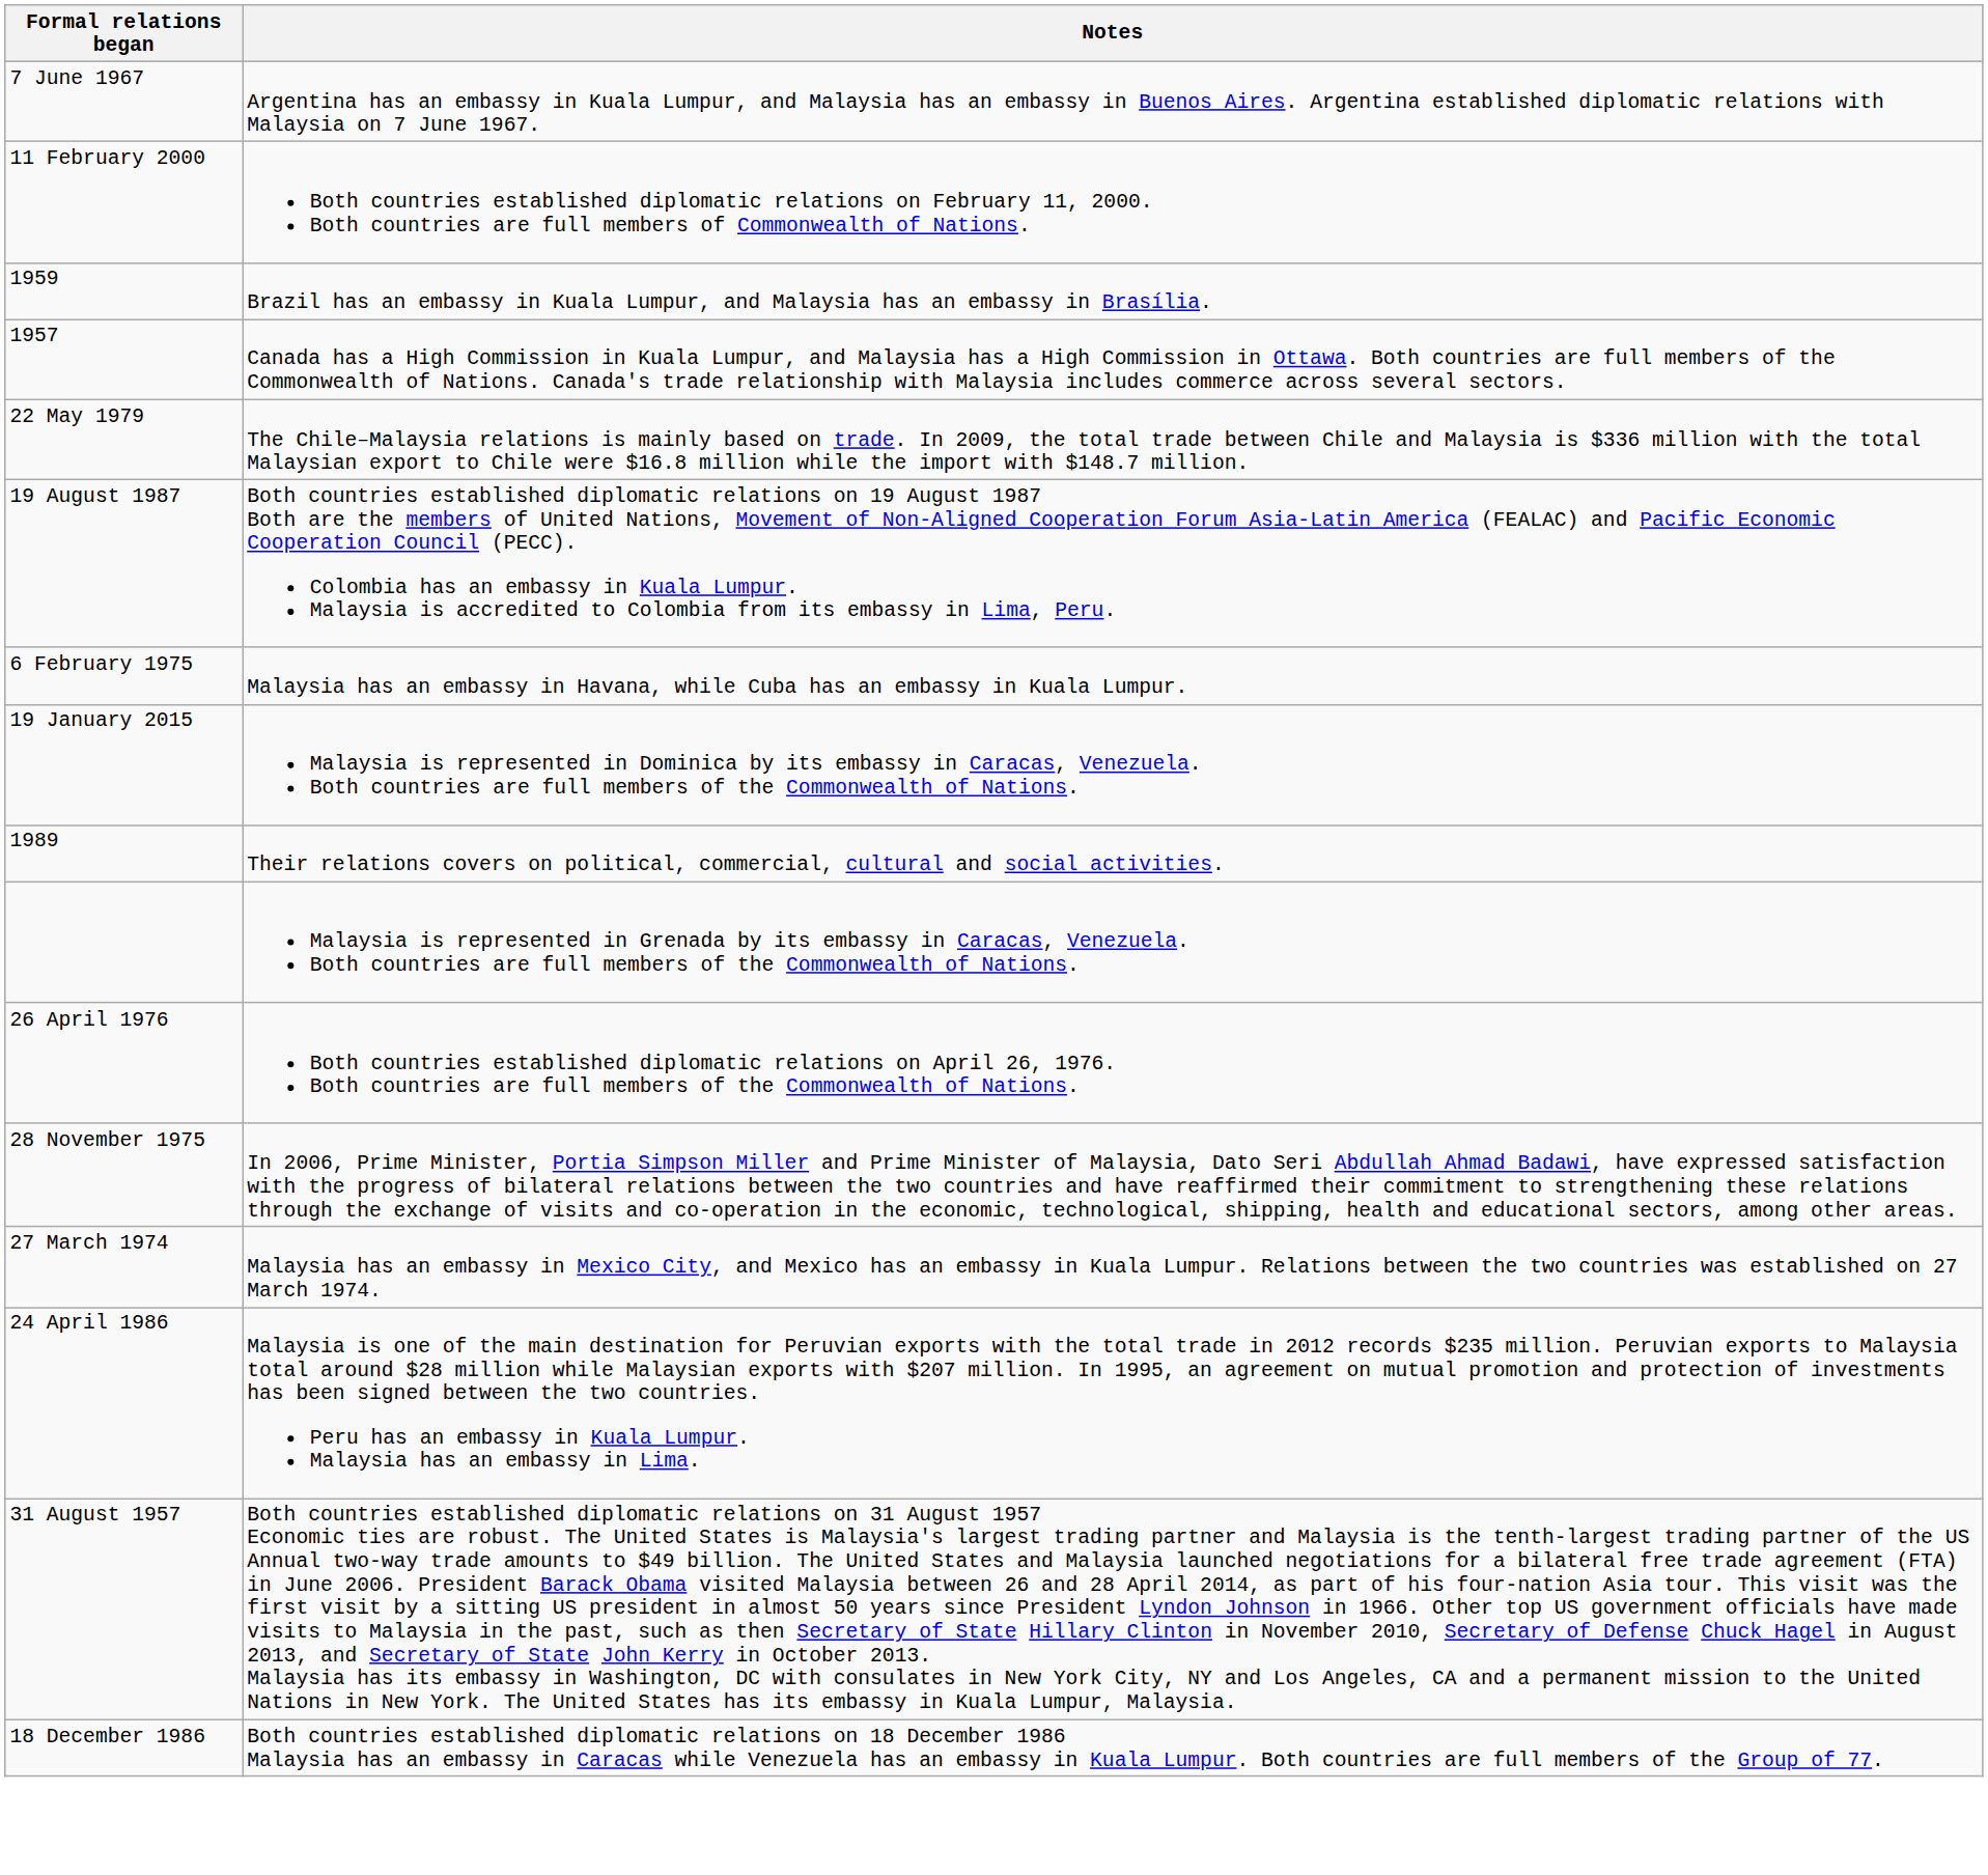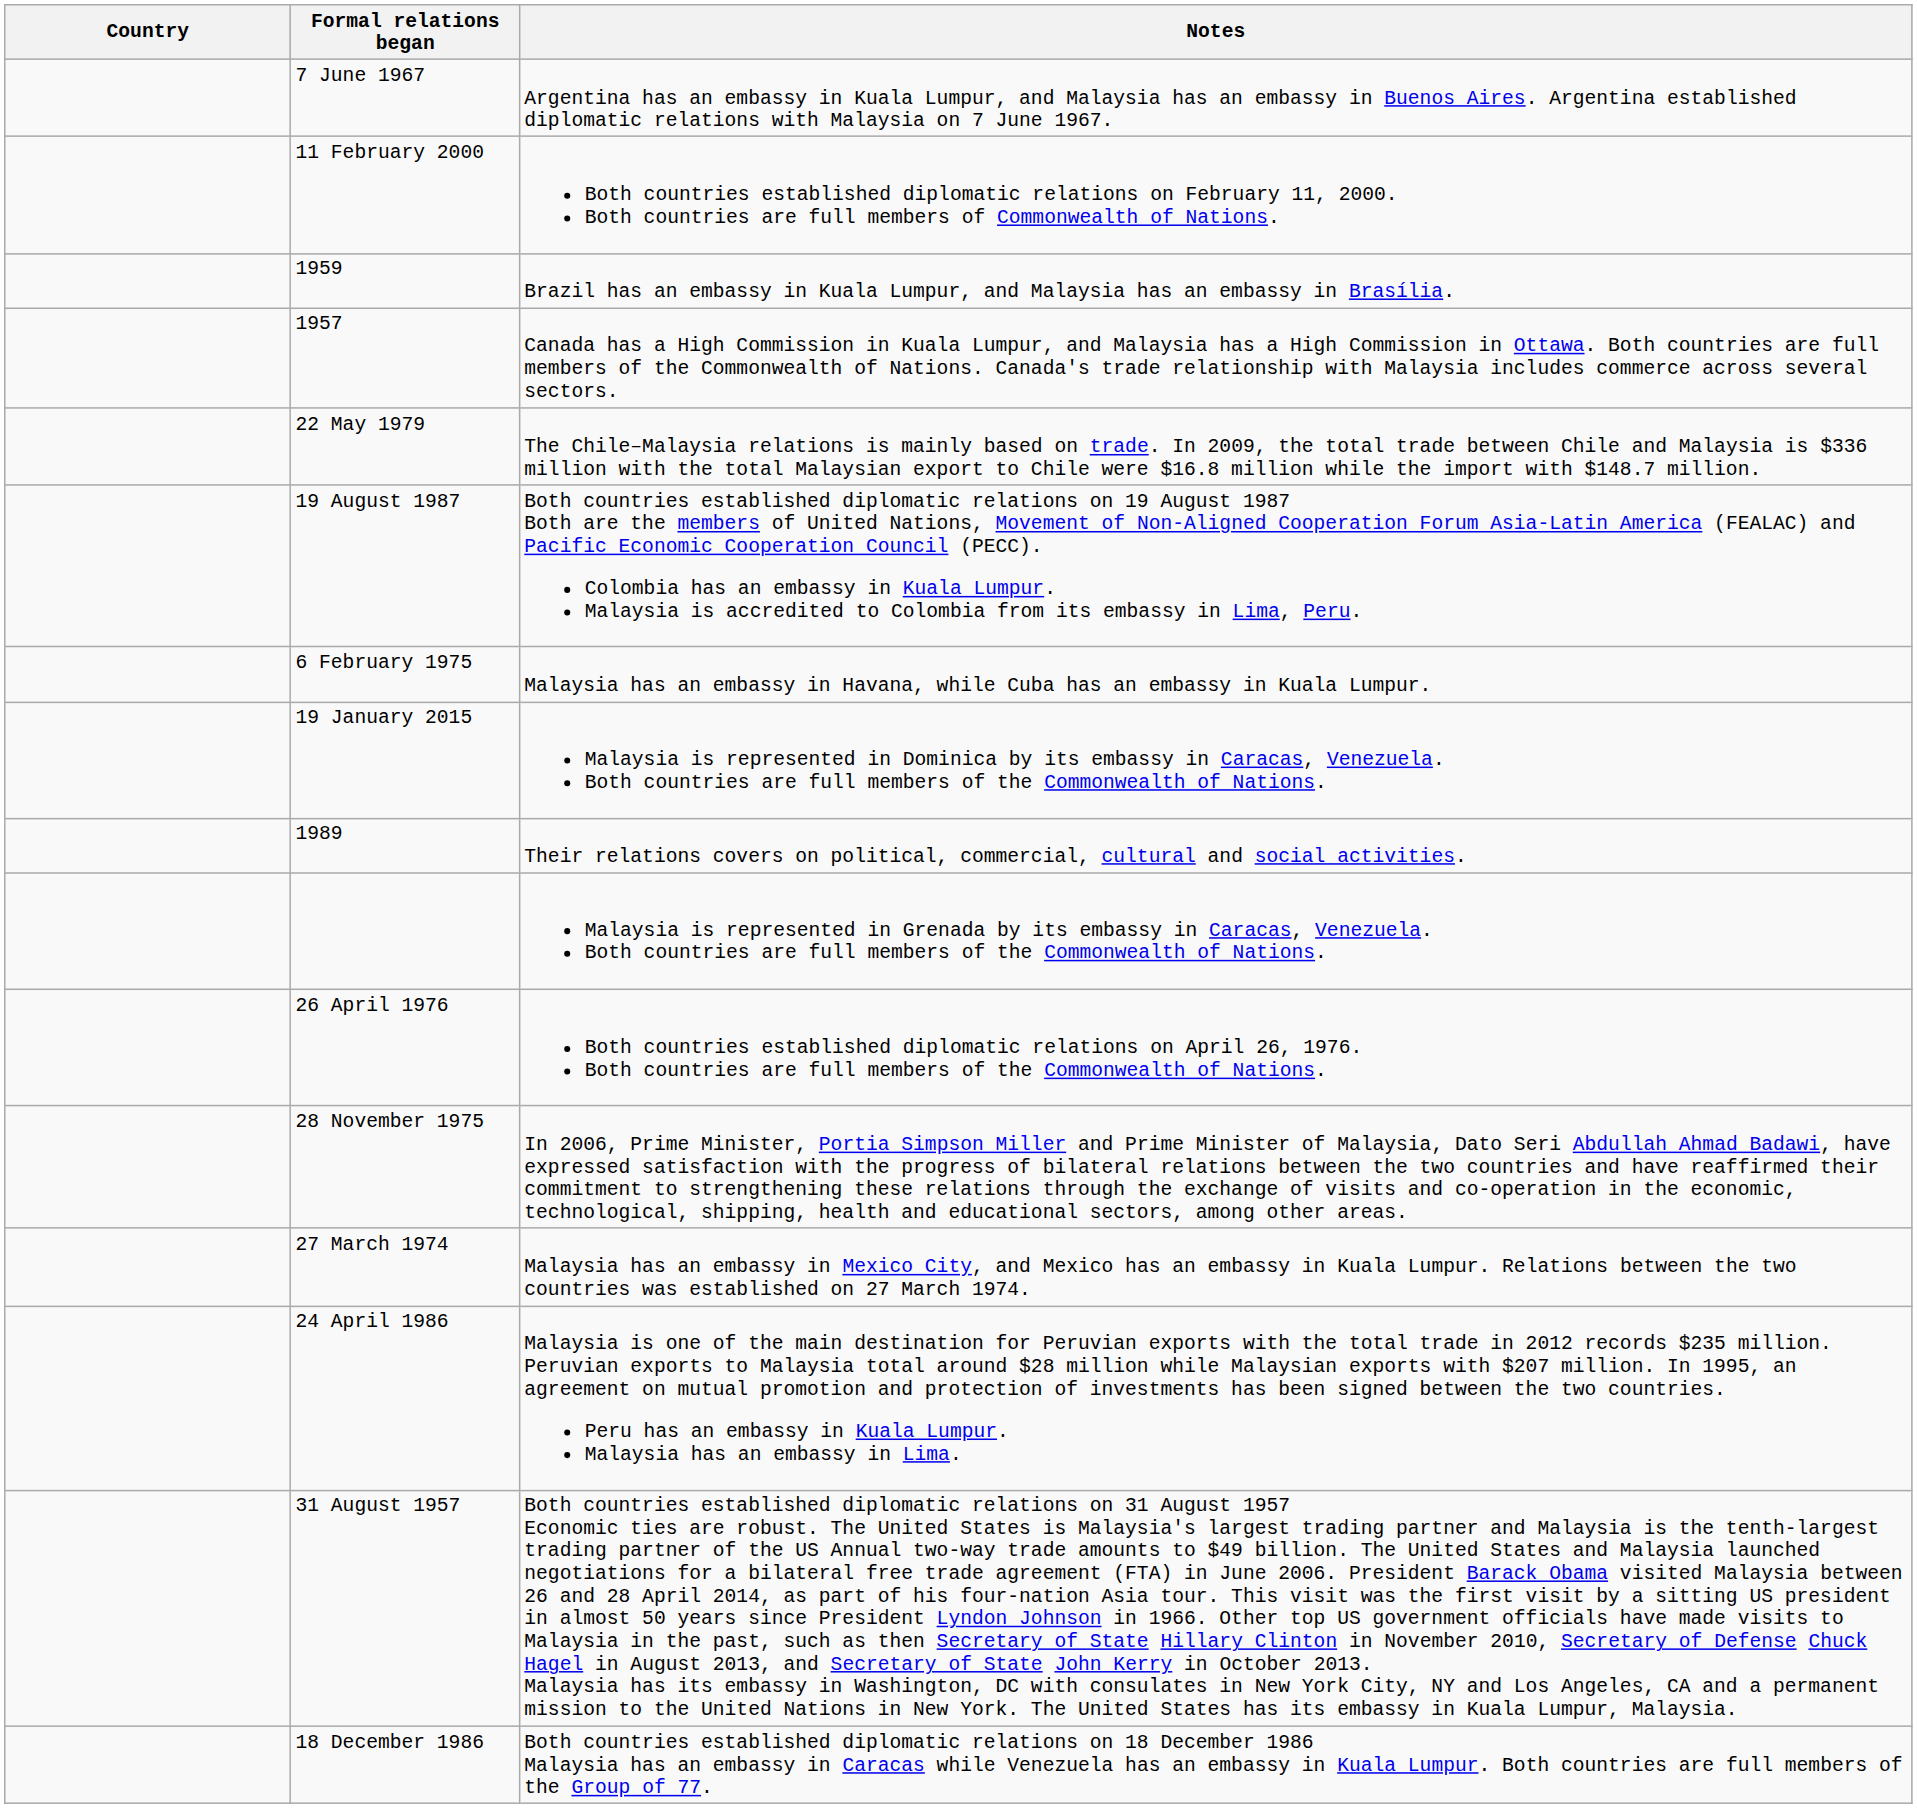+ column: Country
